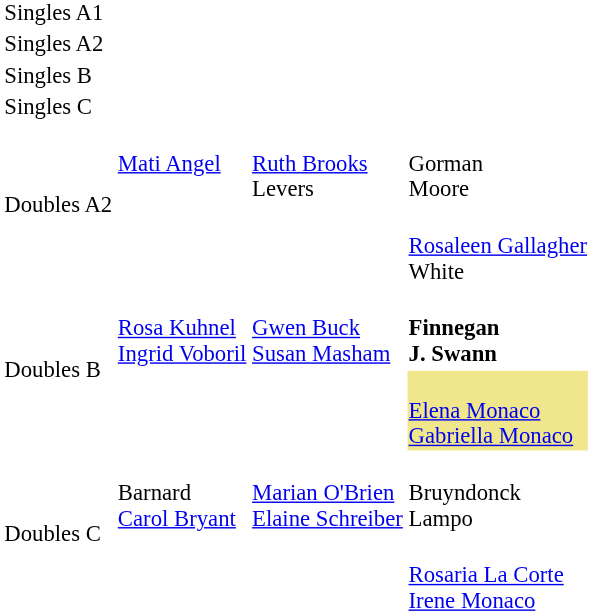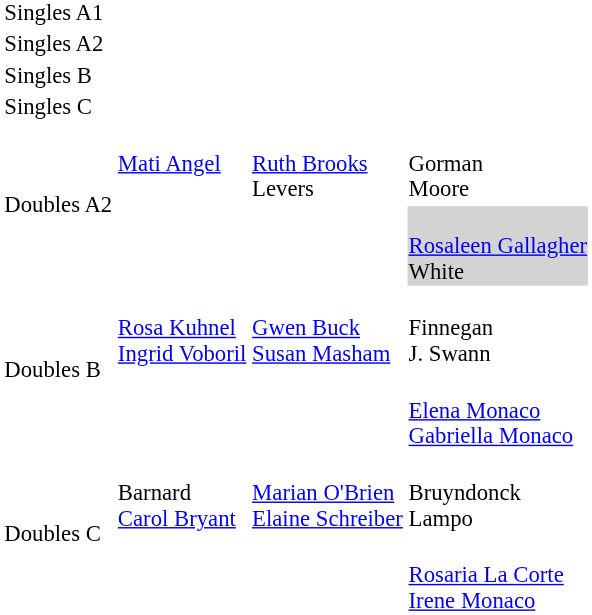Doubles A2 / Rosaleen Gallagher White | column 4: no background -> lightgrey background
Doubles B / Finnegan J. Swann | column 4: bold -> normal
Doubles B / Elena Monaco Gabriella Monaco | column 4: khaki background -> no background
